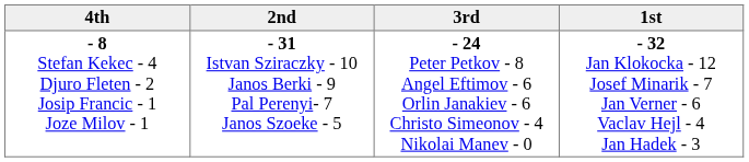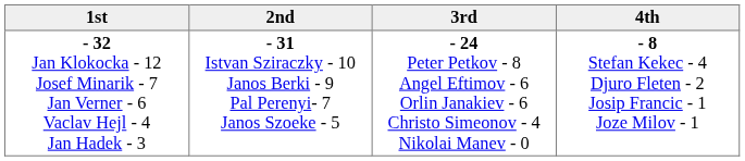columns swapped: 1st <-> 4th
